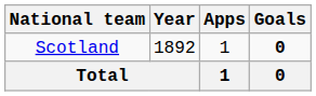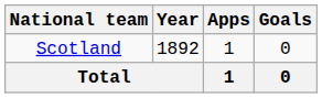Scotland | Goals: bold -> normal
